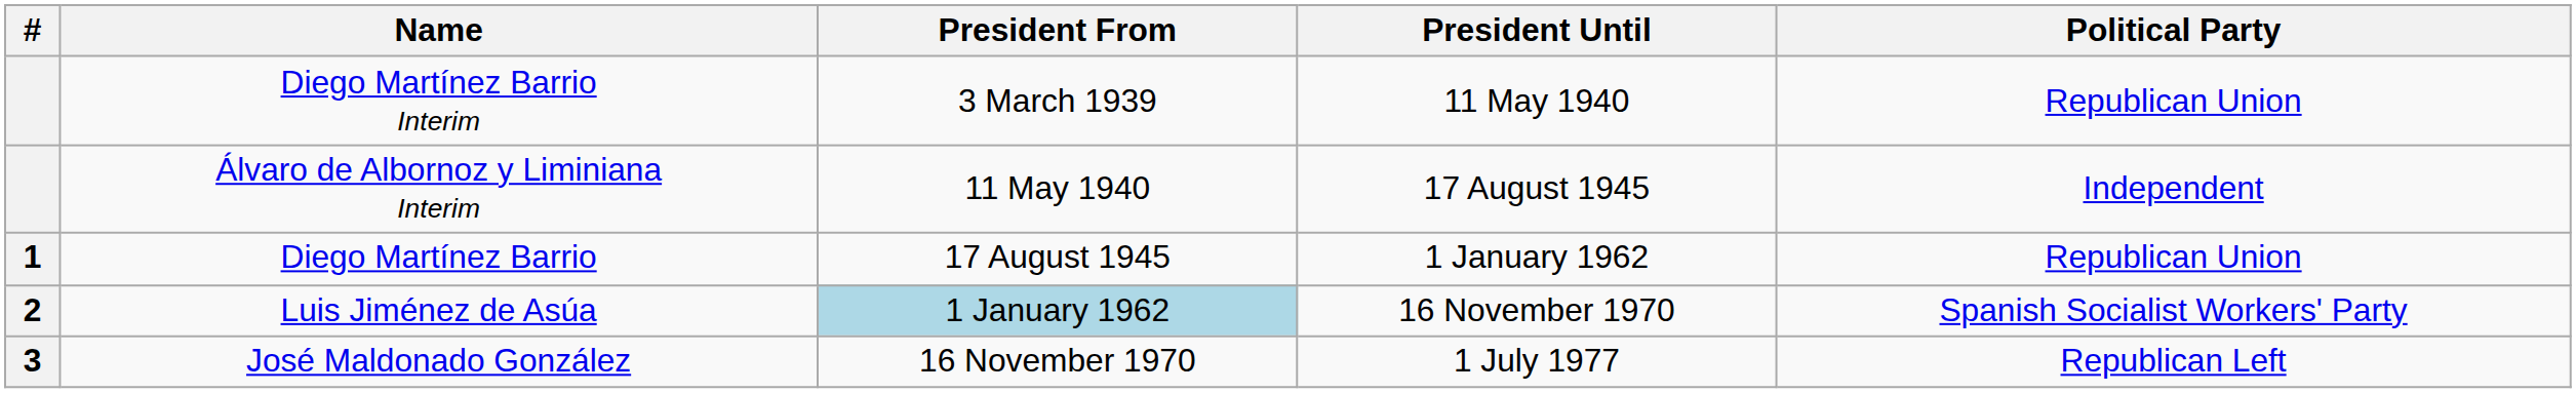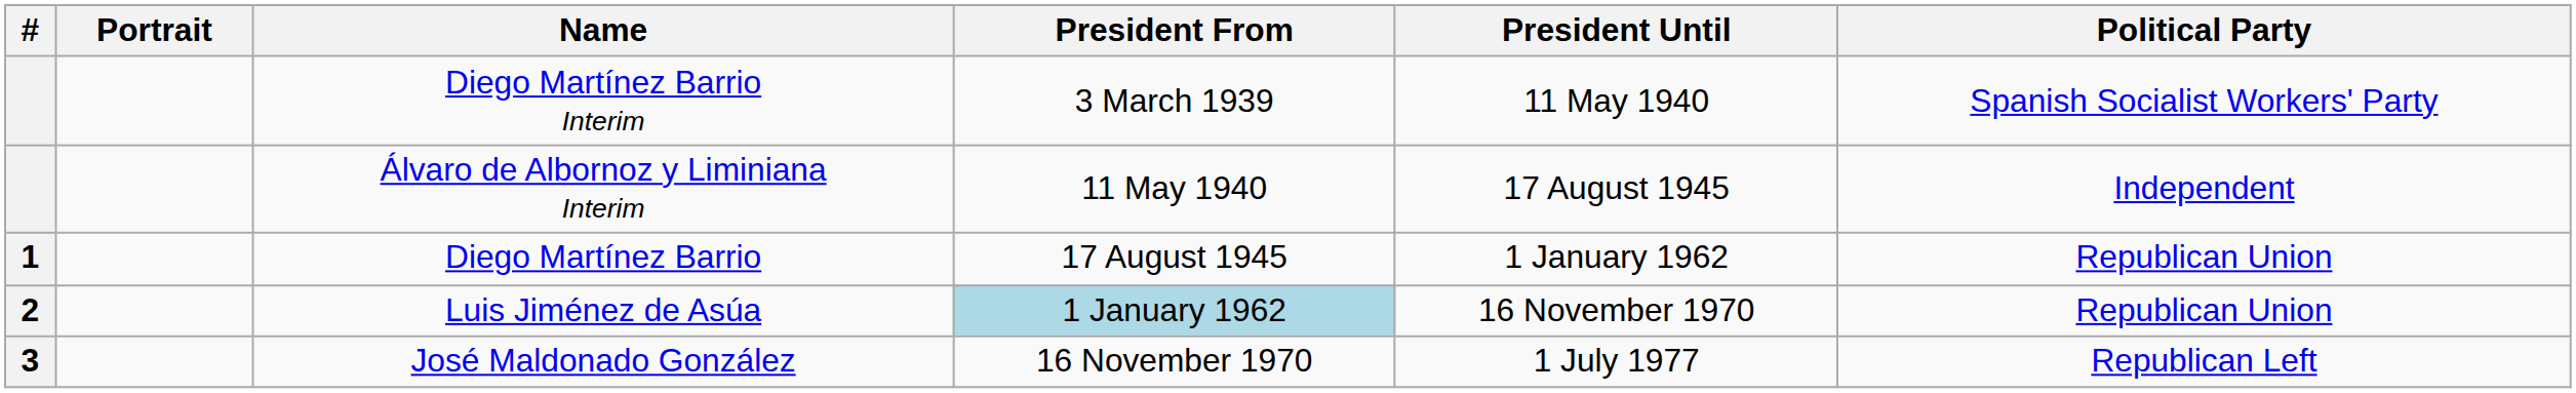+ column: Portrait
Diego Martínez Barrio Interim | Political Party: Republican Union -> Spanish Socialist Workers' Party
Luis Jiménez de Asúa | Political Party: Spanish Socialist Workers' Party -> Republican Union
